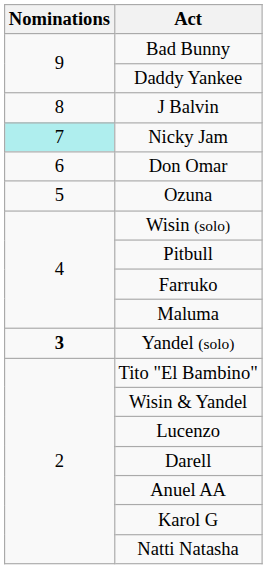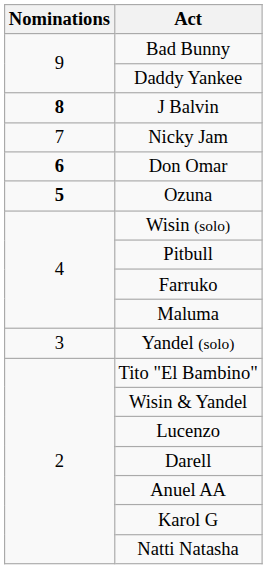J Balvin | Nominations: normal -> bold
Nicky Jam | Nominations: paleturquoise background -> no background
Don Omar | Nominations: normal -> bold
Ozuna | Nominations: normal -> bold
Yandel (solo) | Nominations: bold -> normal
